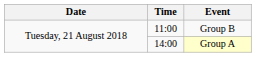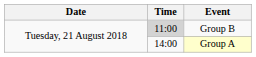Group B | Time: no background -> lightgrey background
